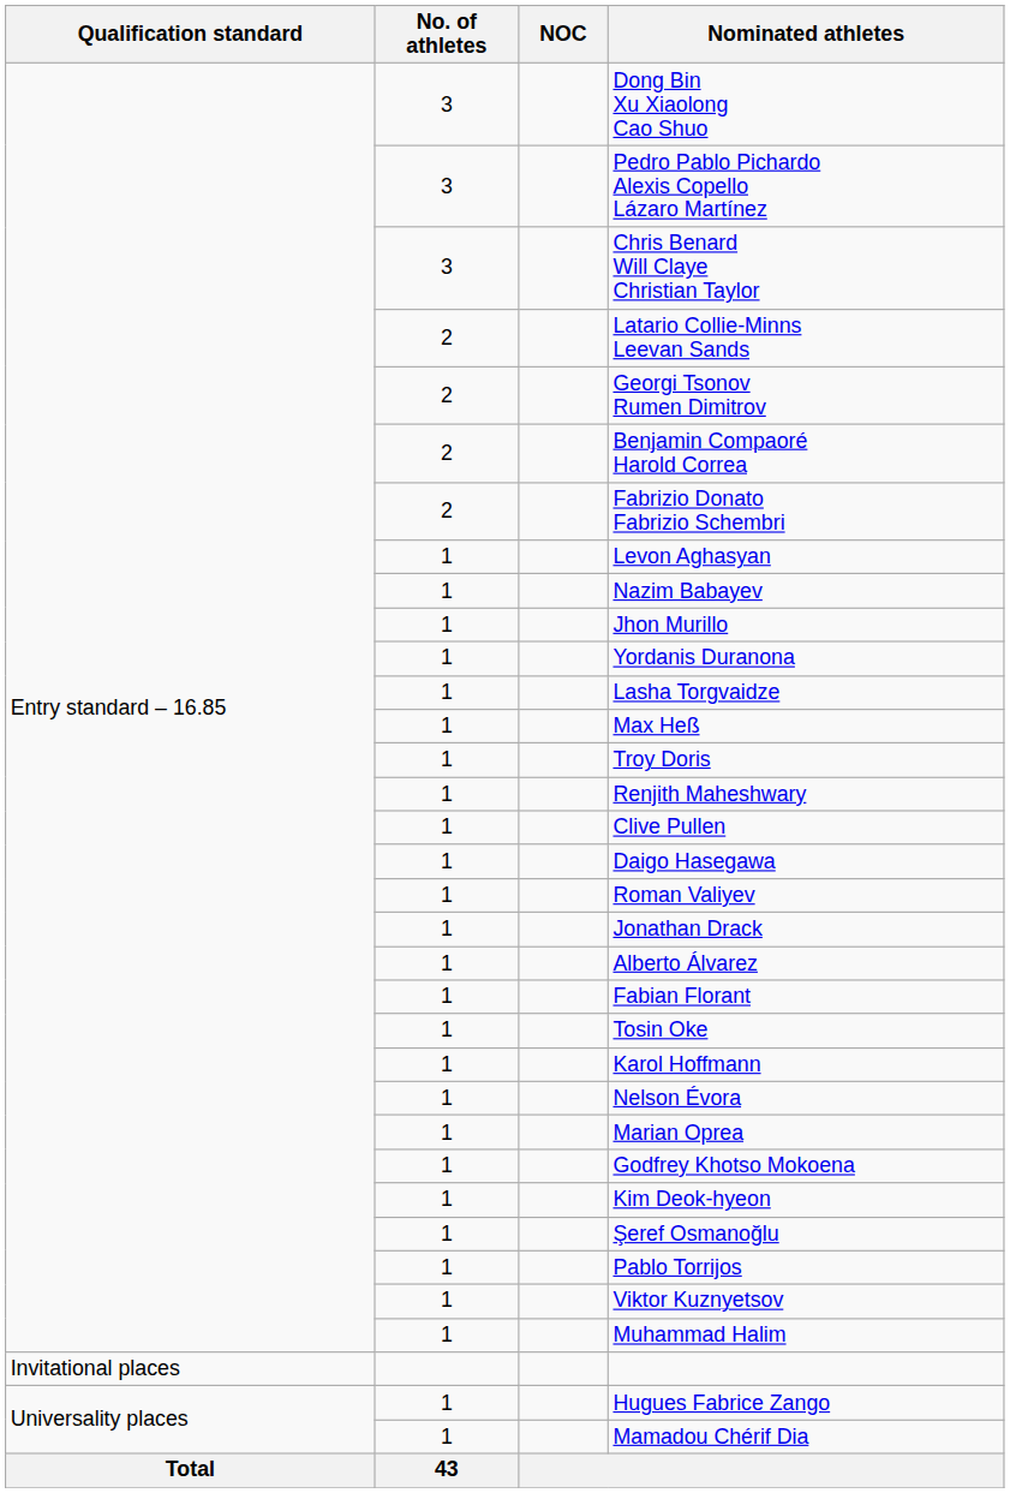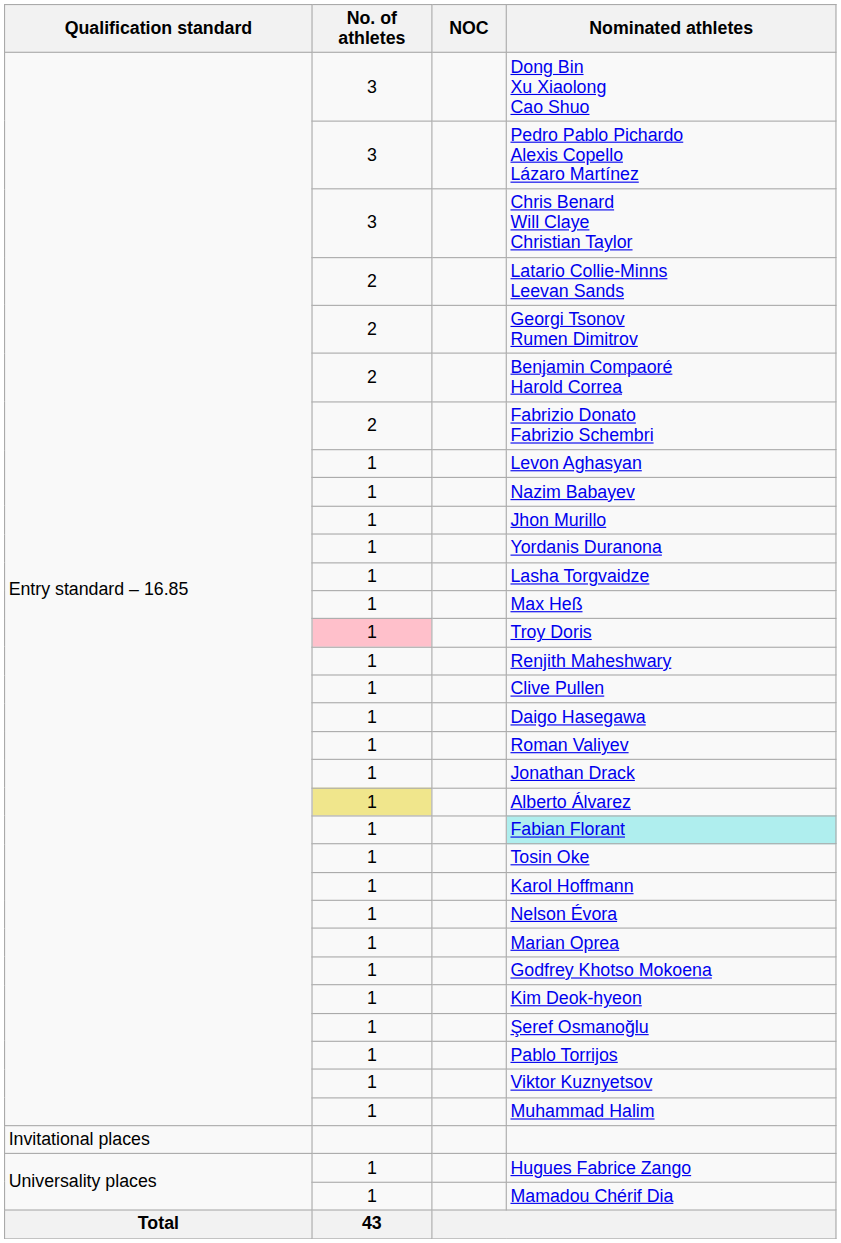Troy Doris | No. of athletes: no background -> pink background
Alberto Álvarez | No. of athletes: no background -> khaki background
Fabian Florant | Nominated athletes: no background -> paleturquoise background
